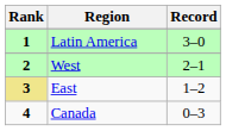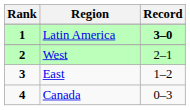Latin America | Record: normal -> bold
East | Rank: khaki background -> no background
